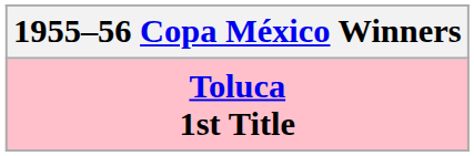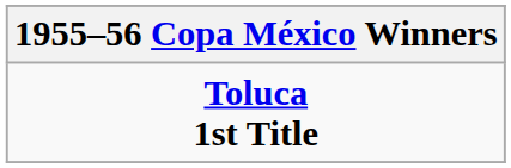row 2 | column 1: pink background -> no background
